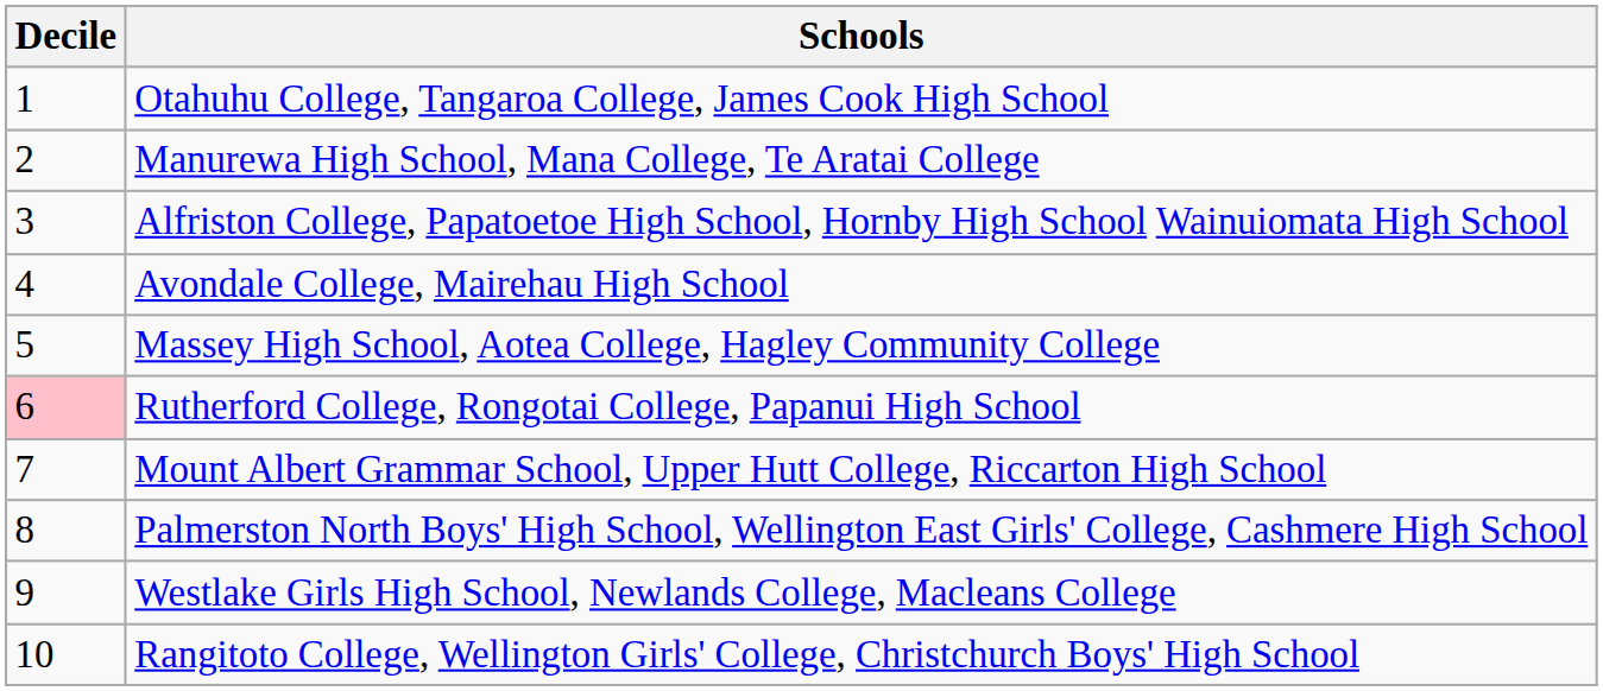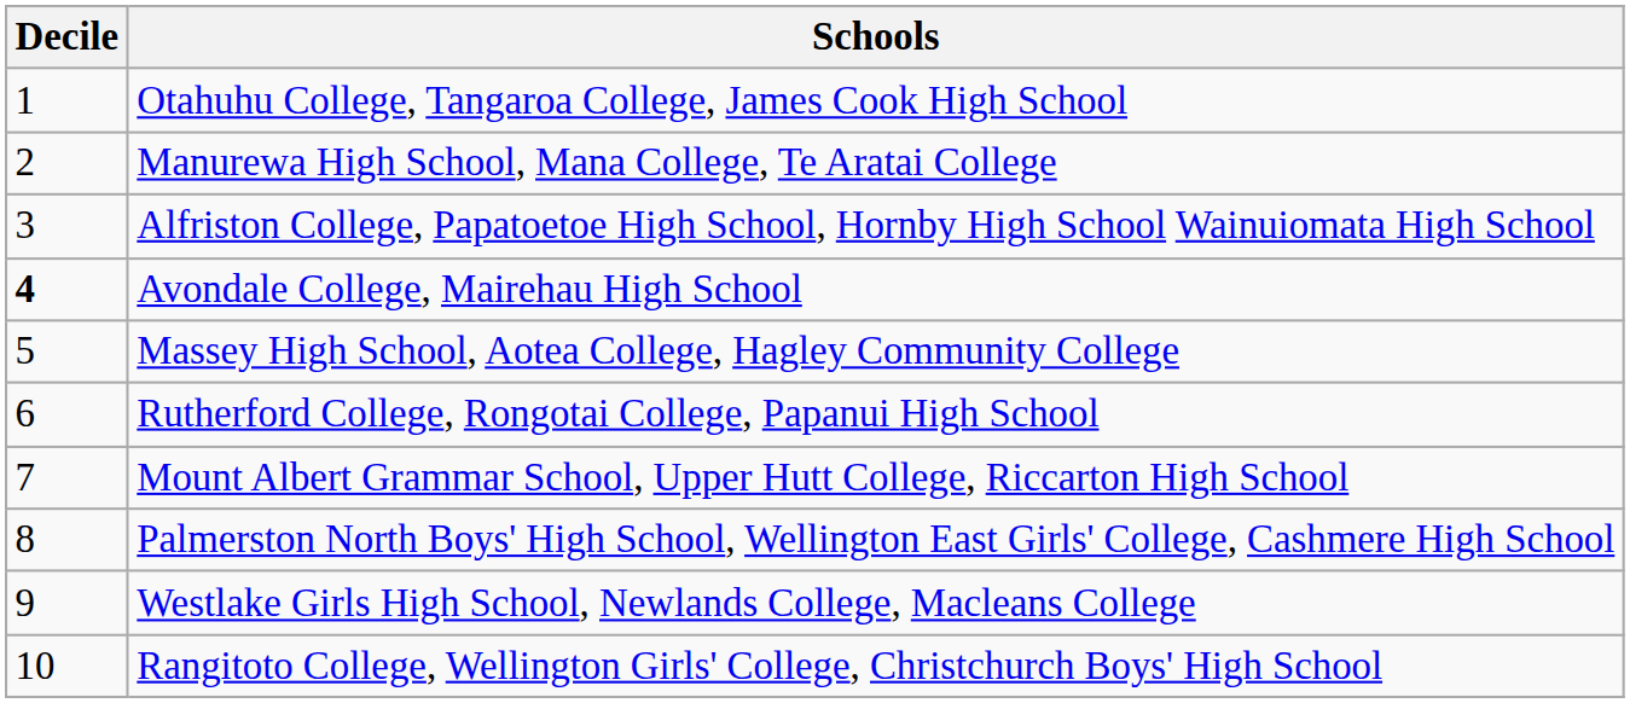Avondale College, Mairehau High School | Decile: normal -> bold
Rutherford College, Rongotai College, Papanui High School | Decile: pink background -> no background
